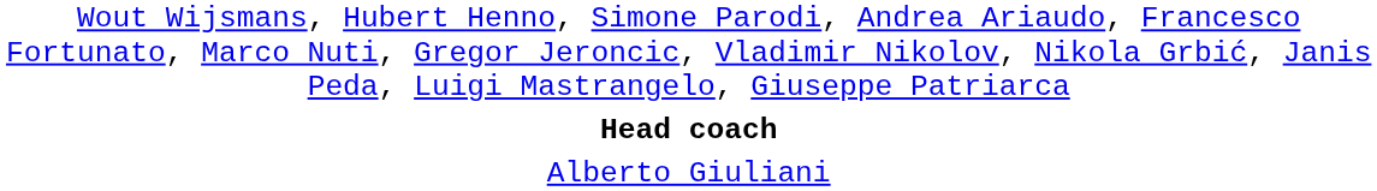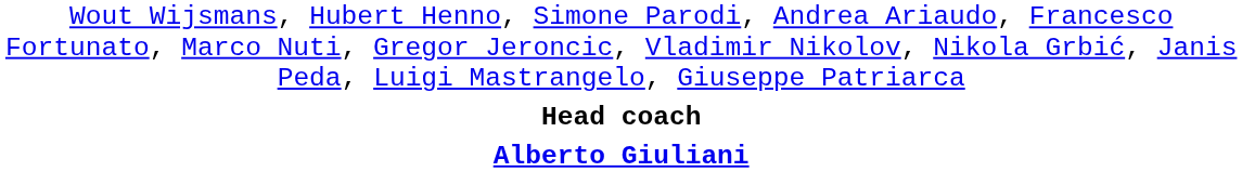row 3 | column 1: normal -> bold
